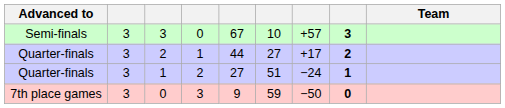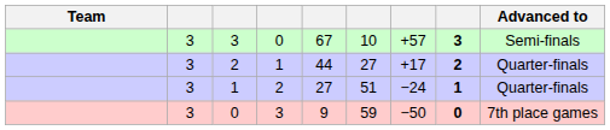columns swapped: Team <-> Advanced to
